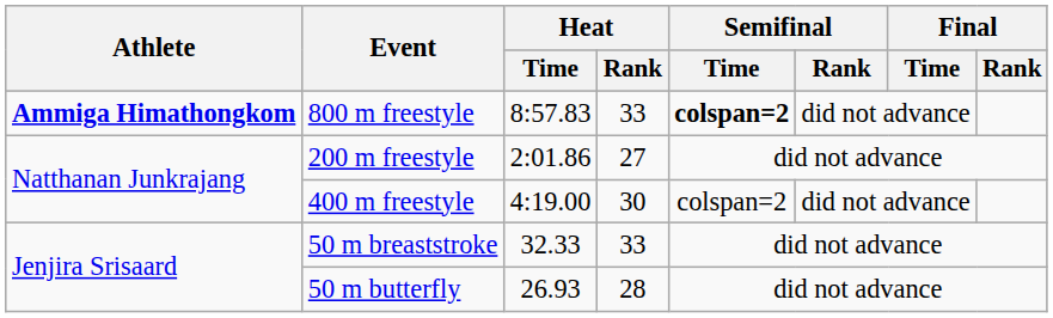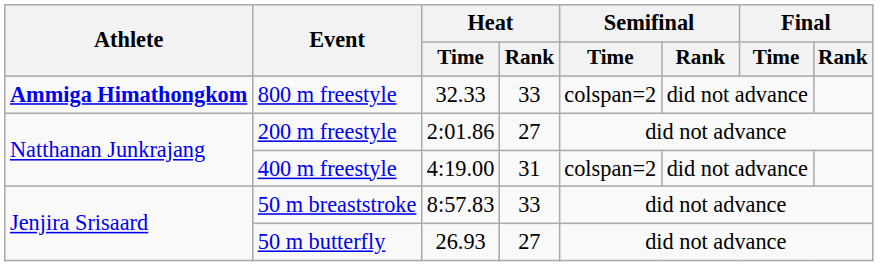800 m freestyle | Heat / Time: 8:57.83 -> 32.33
800 m freestyle | Semifinal / Time: bold -> normal
400 m freestyle | Heat / Rank: 30 -> 31
50 m breaststroke | Heat / Time: 32.33 -> 8:57.83
50 m butterfly | Heat / Rank: 28 -> 27
